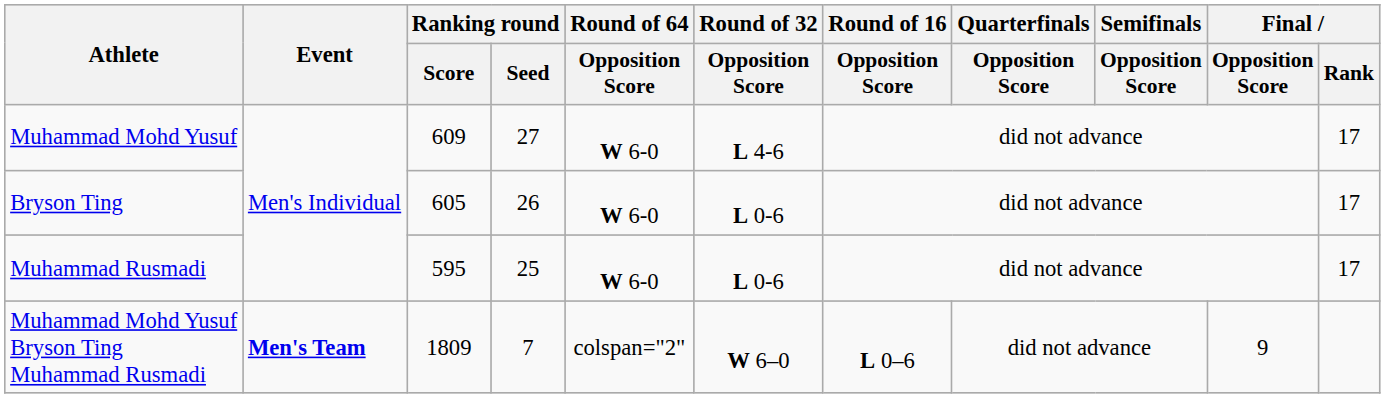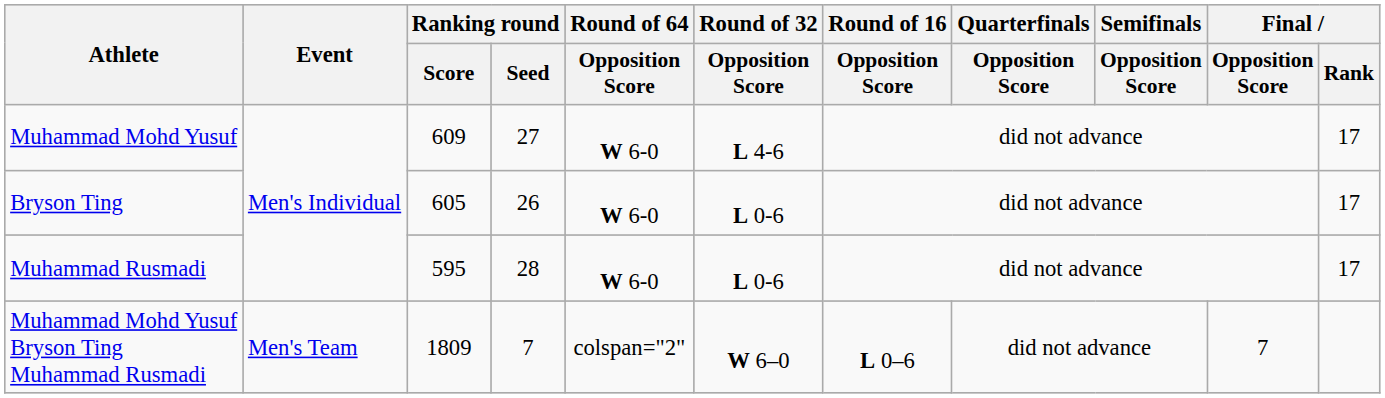Muhammad Rusmadi | Ranking round / Seed: 25 -> 28
Muhammad Mohd Yusuf Bryson Ting Muhammad Rusmadi | Event: bold -> normal
Muhammad Mohd Yusuf Bryson Ting Muhammad Rusmadi | Final / Opposition Score: 9 -> 7
